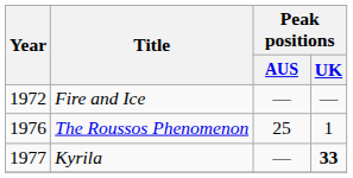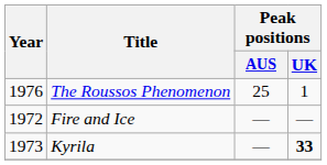rows swapped: Fire and Ice <-> The Roussos Phenomenon
Kyrila | Year: 1977 -> 1973
